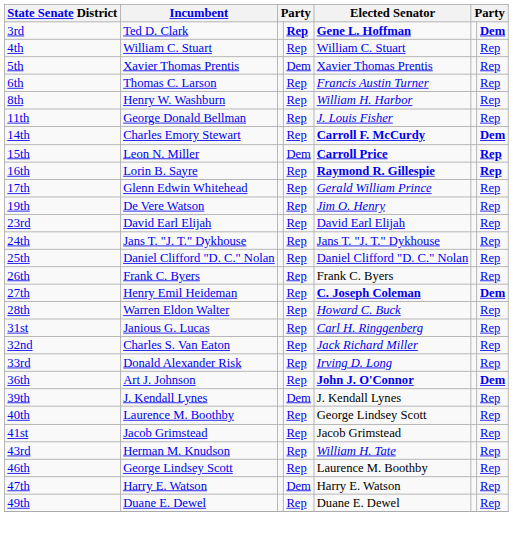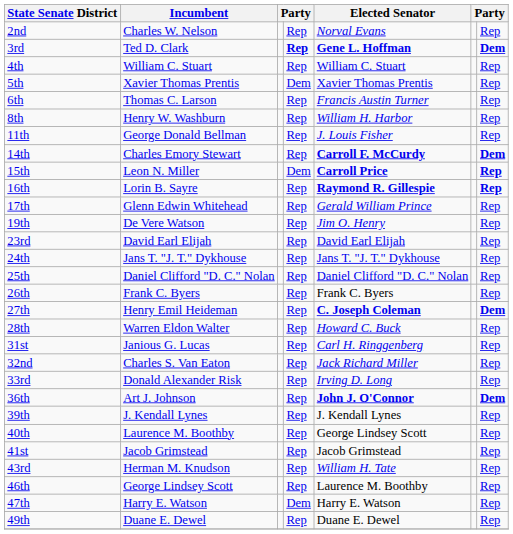+ row: 2nd | Charles W. Nelson | Rep | Norval Evans | Rep
39th | column 4: Dem -> Rep
